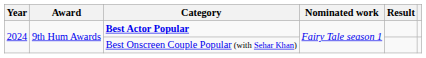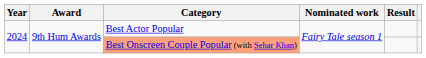Best Actor Popular | Category: bold -> normal
Best Onscreen Couple Popular (with Sehar Khan) | Category: no background -> lightsalmon background
